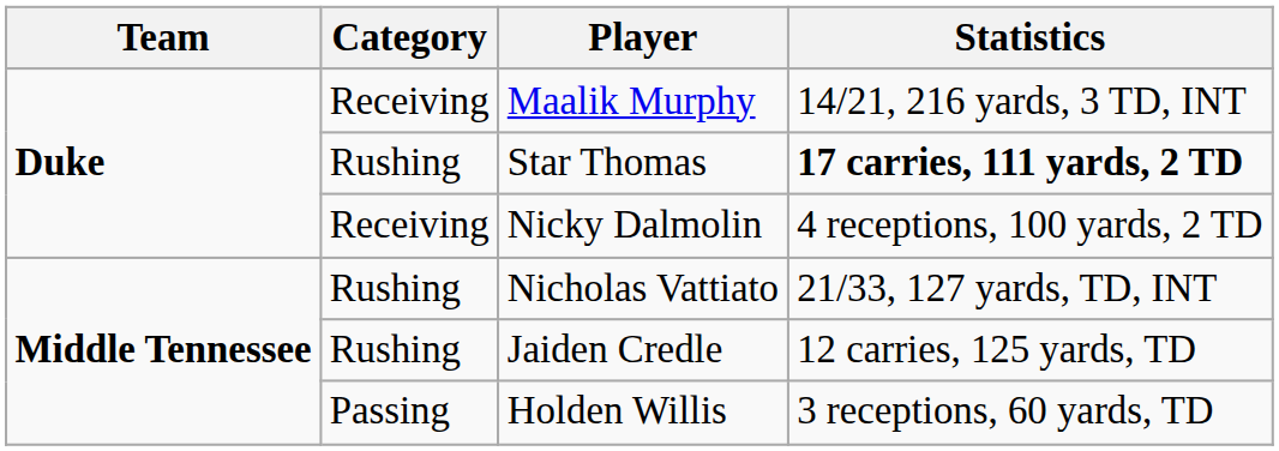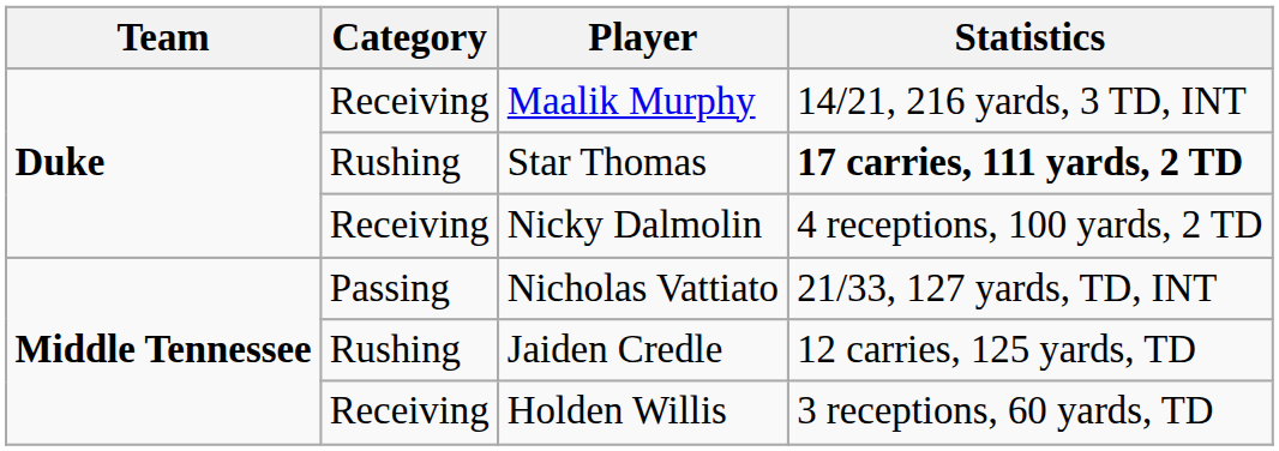Nicholas Vattiato | Category: Rushing -> Passing
Holden Willis | Category: Passing -> Receiving
